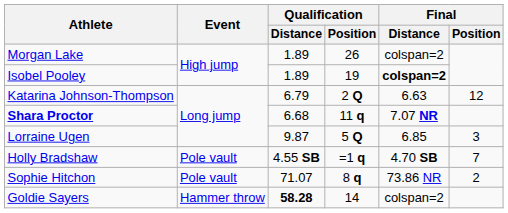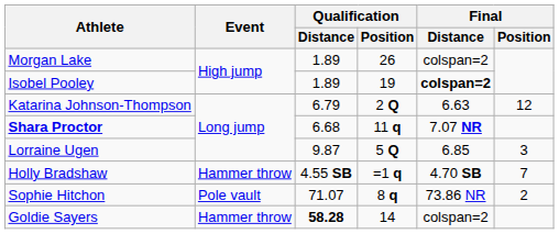Holly Bradshaw | Event: Pole vault -> Hammer throw
